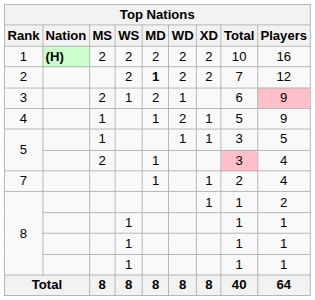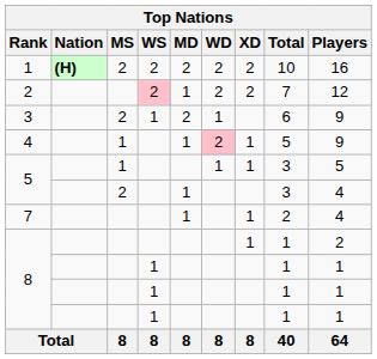row 4 | WS: no background -> pink background
row 4 | MD: bold -> normal
row 5 | Players: pink background -> no background
row 6 | WD: no background -> pink background
row 8 | Total: pink background -> no background
